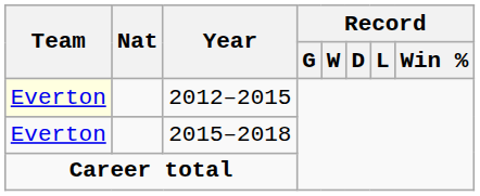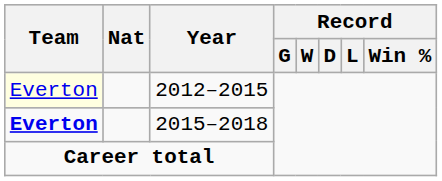2015–2018 | Team: normal -> bold
